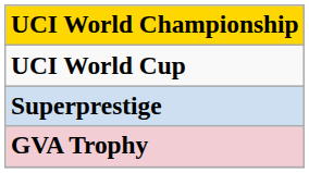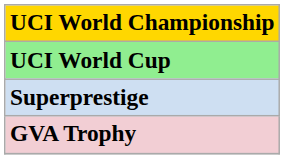row 2 | column 1: no background -> lightgreen background
